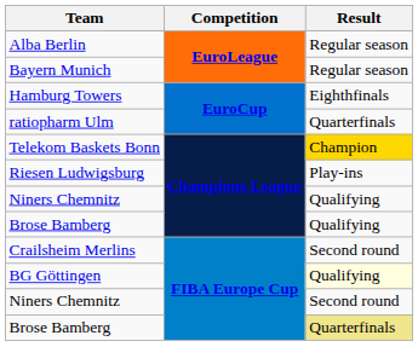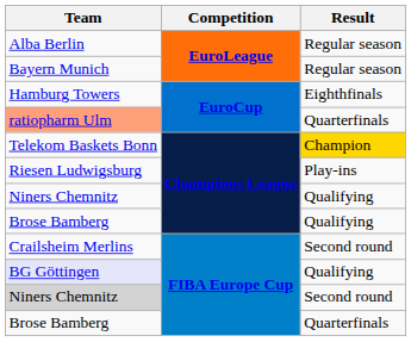ratiopharm Ulm | Team: no background -> lightsalmon background
BG Göttingen | Team: no background -> lavender background
BG Göttingen | Result: lightyellow background -> no background
Niners Chemnitz / Second round | Team: no background -> lightgrey background
Brose Bamberg / Quarterfinals | Result: khaki background -> no background
